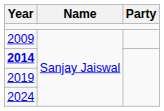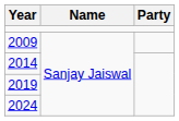2014 | Year: bold -> normal
